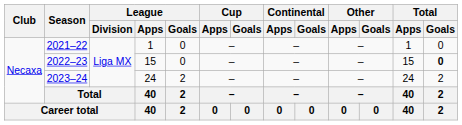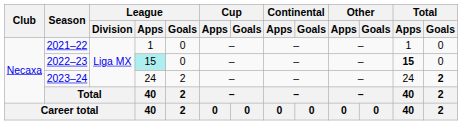2022–23 | League / Apps: no background -> paleturquoise background
2022–23 | Total / Apps: normal -> bold
2022–23 | Total / Goals: bold -> normal
2023–24 | Total / Goals: normal -> bold
